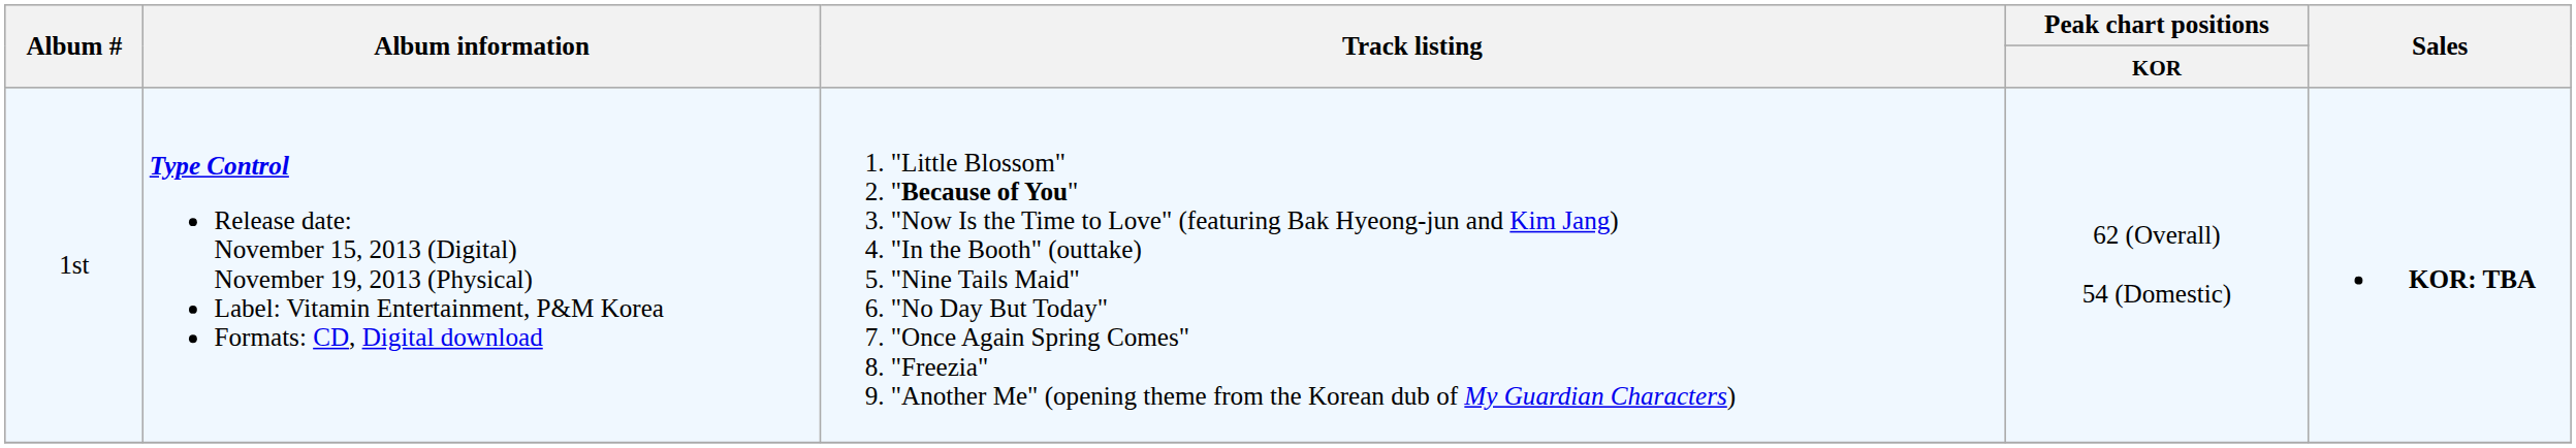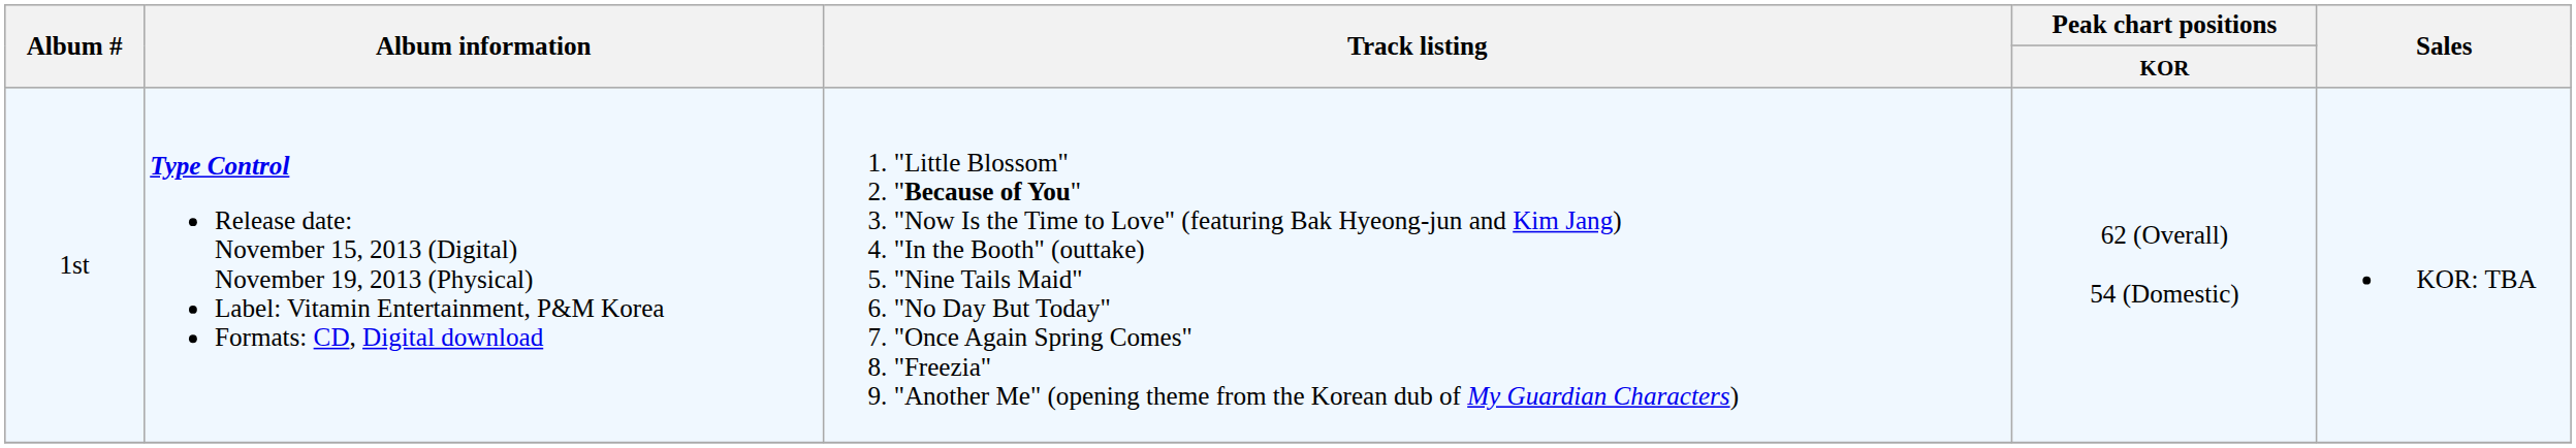1st | Sales: bold -> normal
